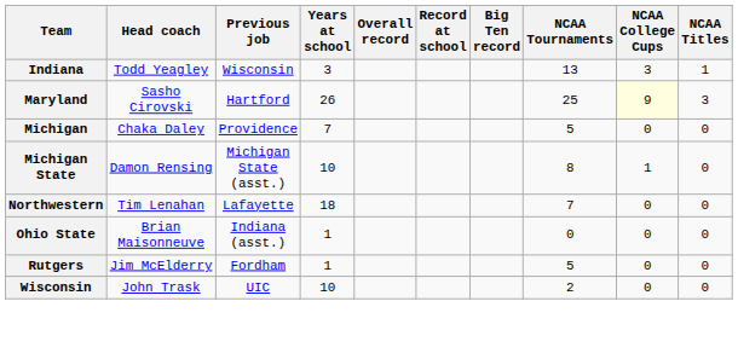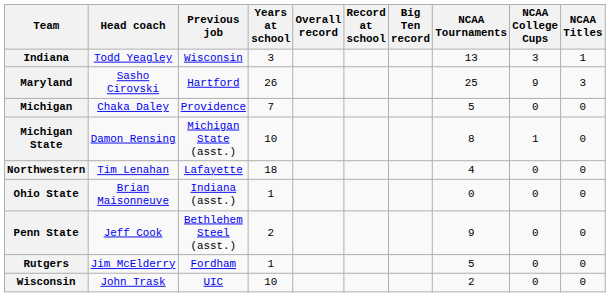Maryland | NCAA College Cups: lightyellow background -> no background
Northwestern | NCAA Tournaments: 7 -> 4
+ row: Penn State | Jeff Cook | Bethlehem Steel (asst.) | 2 | 9 | 0 | 0
